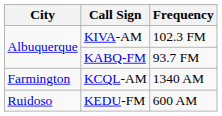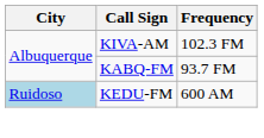- row: Farmington | KCQL-AM | 1340 AM
KEDU-FM | City: no background -> lightblue background
